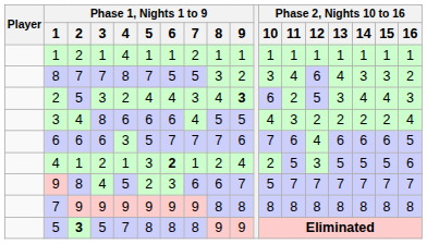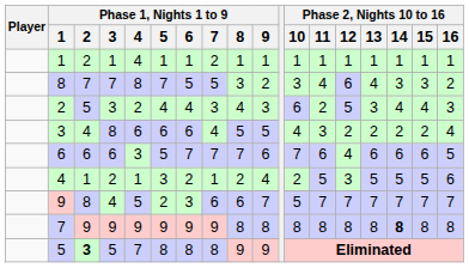row 5 | Phase 1, Nights 1 to 9 / 9: bold -> normal
row 8 | Phase 1, Nights 1 to 9 / 6: bold -> normal
row 10 | Phase 2, Nights 10 to 16 / 14: normal -> bold
